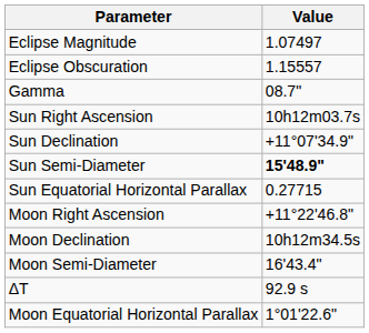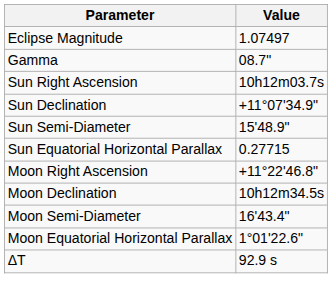- row: Eclipse Obscuration | 1.15557
Sun Semi-Diameter | Value: bold -> normal
rows swapped: Moon Equatorial Horizontal Parallax <-> ΔT
